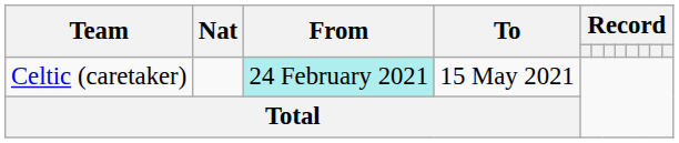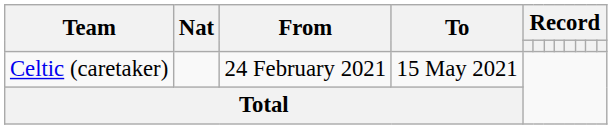Celtic (caretaker) | From: paleturquoise background -> no background
